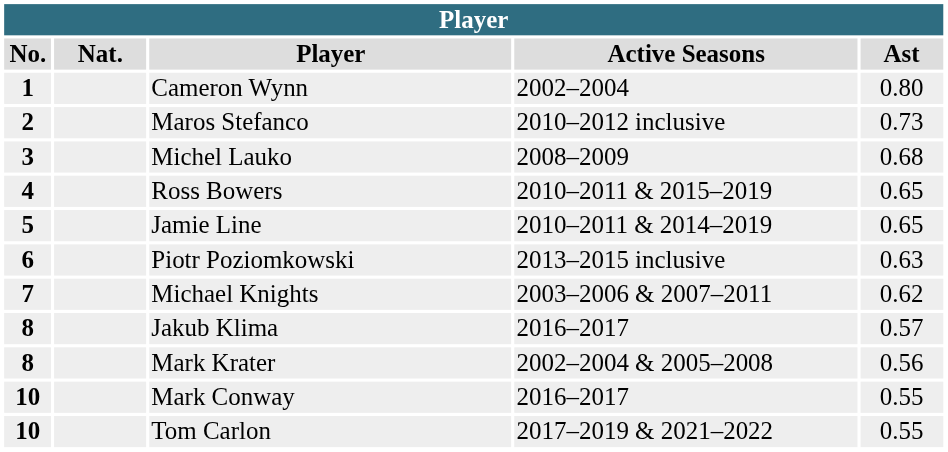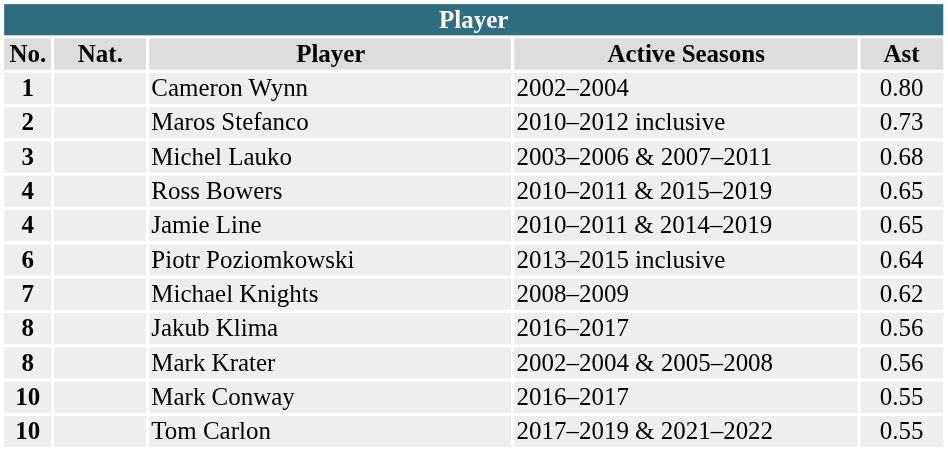Michel Lauko | Active Seasons: 2008–2009 -> 2003–2006 & 2007–2011
Jamie Line | No.: 5 -> 4
Piotr Poziomkowski | Ast: 0.63 -> 0.64
Michael Knights | Active Seasons: 2003–2006 & 2007–2011 -> 2008–2009
Jakub Klima | Ast: 0.57 -> 0.56
